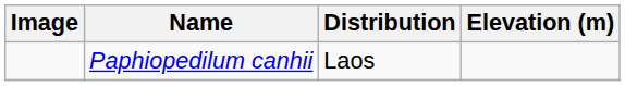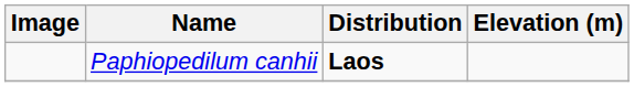Paphiopedilum canhii | Distribution: normal -> bold
